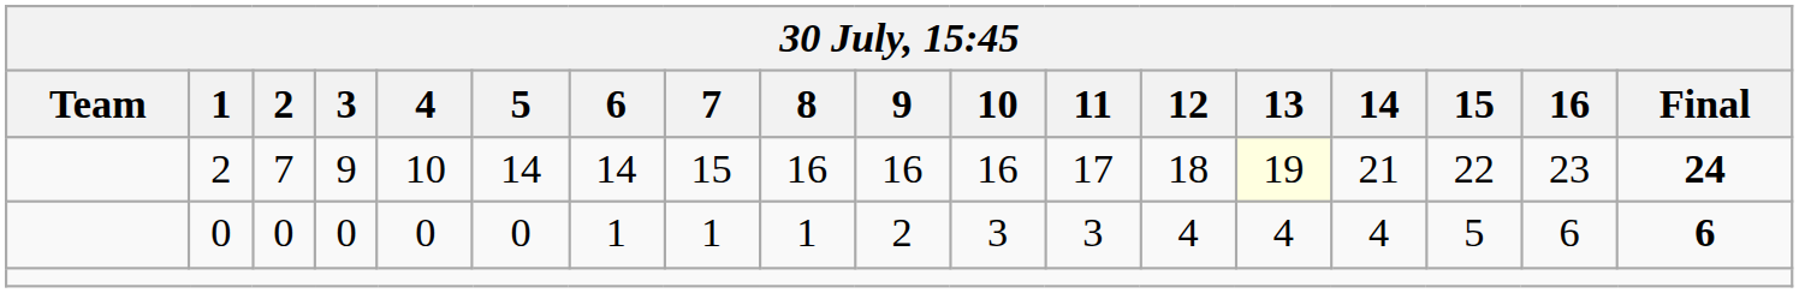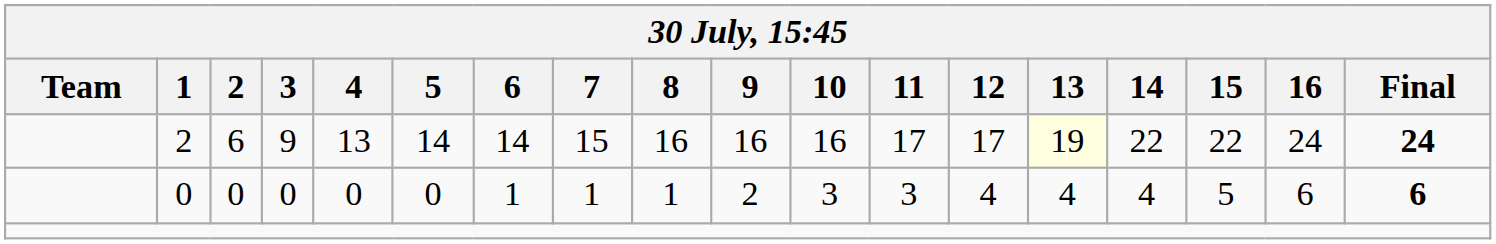row 3 | 2: 7 -> 6
row 3 | 4: 10 -> 13
row 3 | 12: 18 -> 17
row 3 | 14: 21 -> 22
row 3 | 16: 23 -> 24
